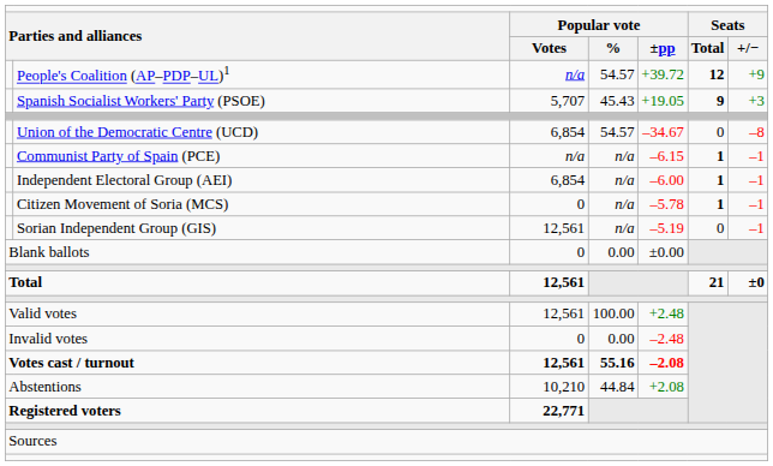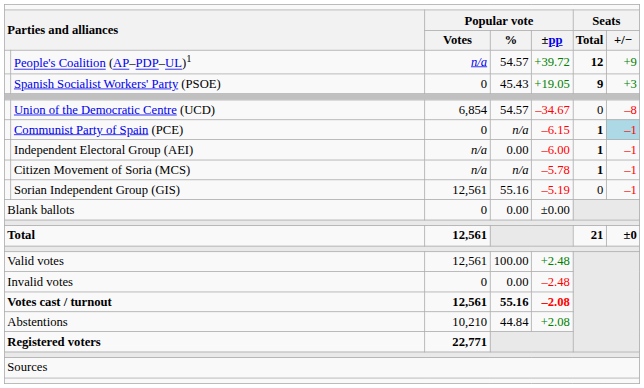Spanish Socialist Workers' Party (PSOE) | column 3: 5,707 -> 0
Communist Party of Spain (PCE) | column 3: n/a -> 0
Communist Party of Spain (PCE) | column 7: no background -> lightblue background
Independent Electoral Group (AEI) | column 3: 6,854 -> n/a
Independent Electoral Group (AEI) | column 4: n/a -> 0.00
Citizen Movement of Soria (MCS) | column 3: 0 -> n/a
Sorian Independent Group (GIS) | column 4: n/a -> 55.16
